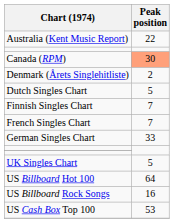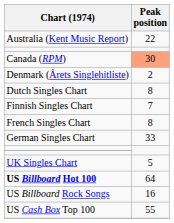row 6 | Peak position: 5 -> 8
row 8 | Peak position: 7 -> 8
row 13 | Chart (1974): normal -> bold
row 15 | Peak position: 53 -> 55
